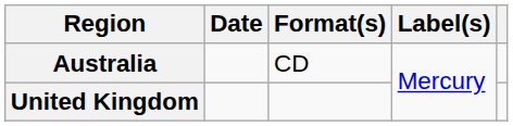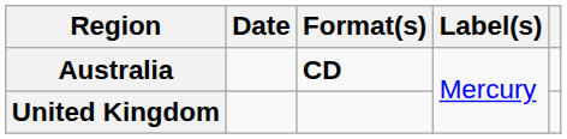Australia | Format(s): normal -> bold
